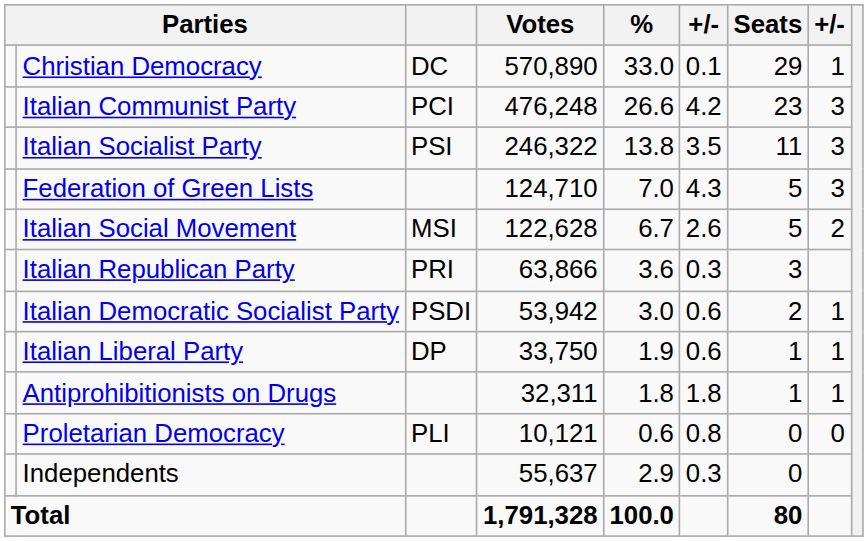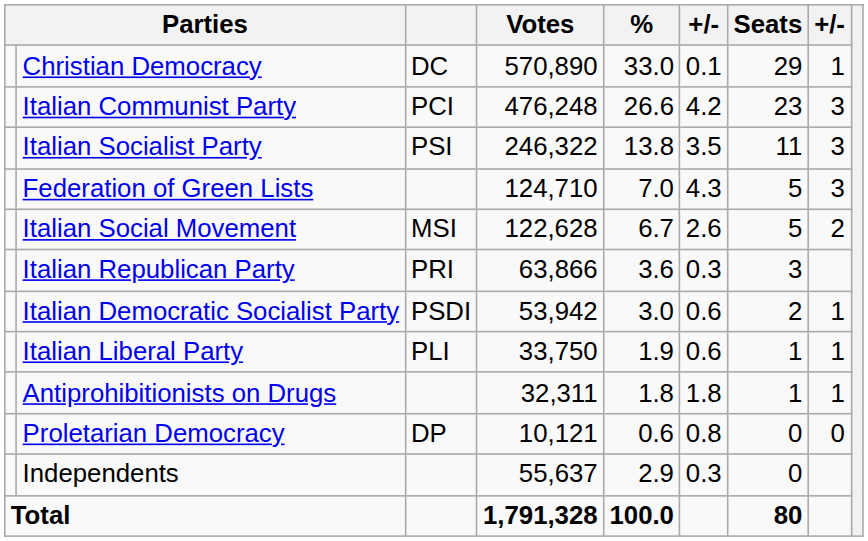Italian Liberal Party | column 3: DP -> PLI
Proletarian Democracy | column 3: PLI -> DP
